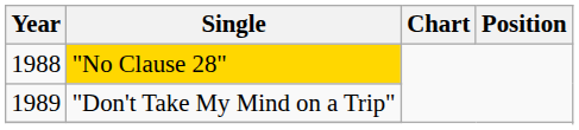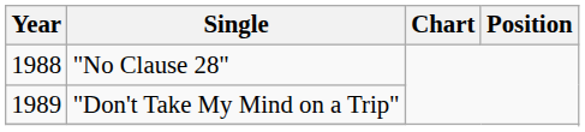"No Clause 28" | Single: gold background -> no background
